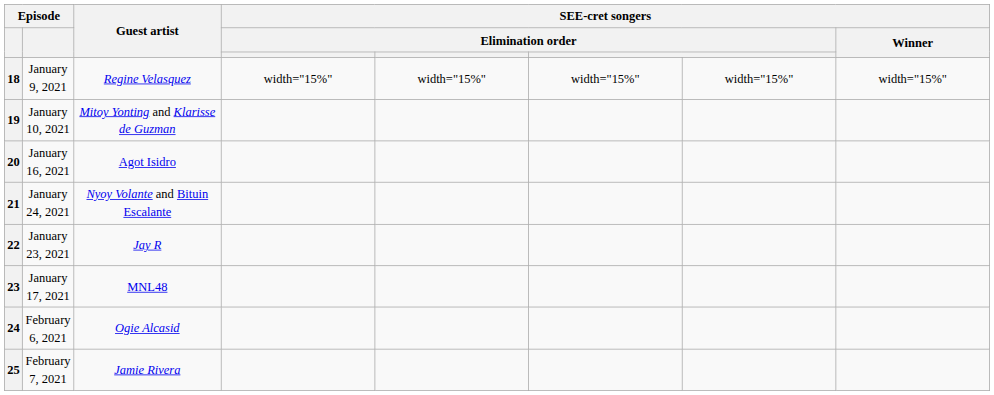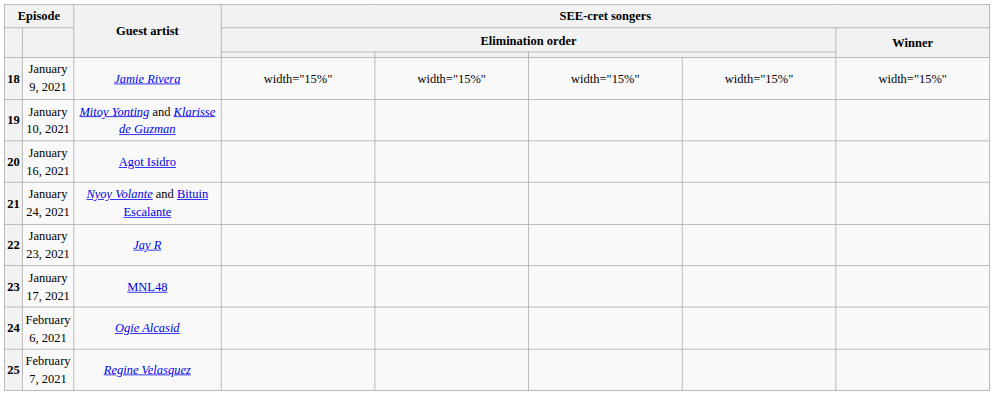18 | Guest artist: Regine Velasquez -> Jamie Rivera
25 | Guest artist: Jamie Rivera -> Regine Velasquez
